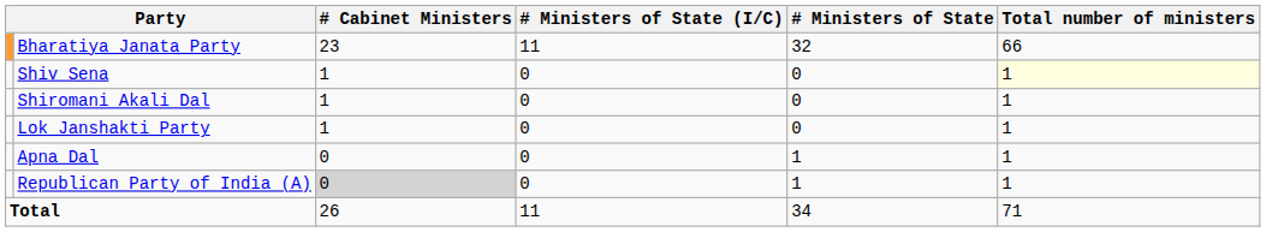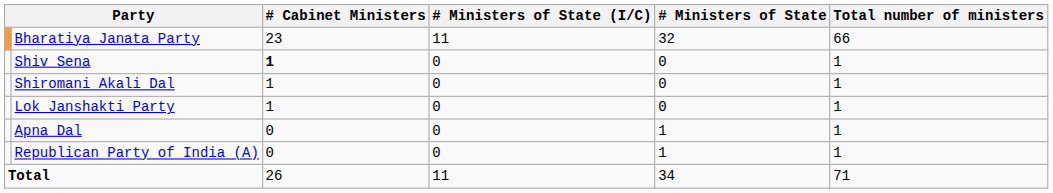Shiv Sena | # Cabinet Ministers: normal -> bold
Shiv Sena | Total number of ministers: lightyellow background -> no background
Republican Party of India (A) | # Cabinet Ministers: lightgrey background -> no background
